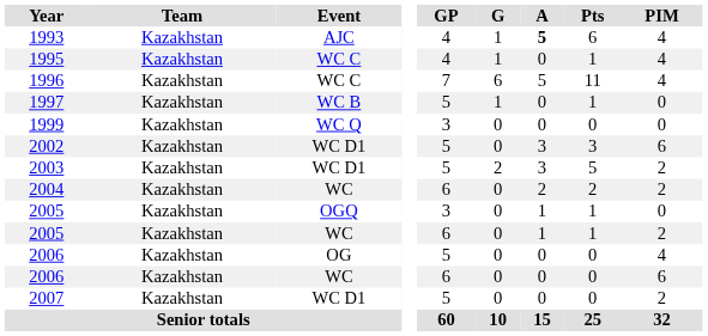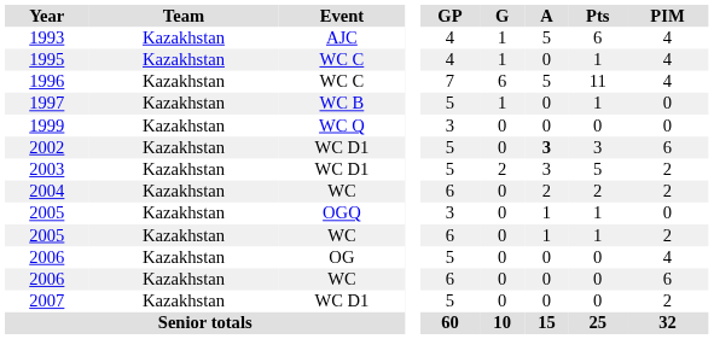1993 | A: bold -> normal
2002 | A: normal -> bold
